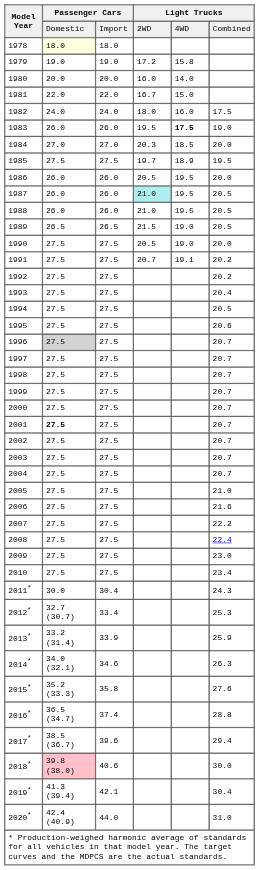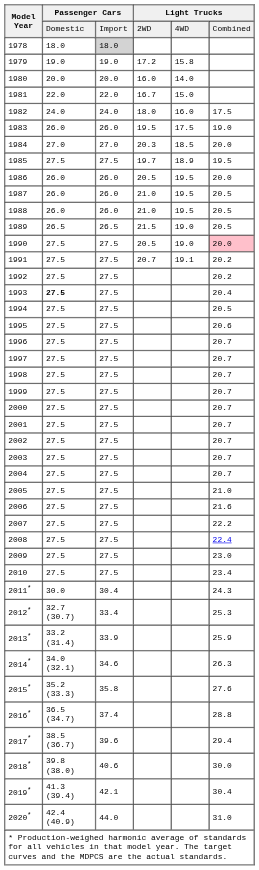1978 | column 2: lightyellow background -> no background
1978 | column 3: no background -> lightgrey background
1983 | column 5: bold -> normal
1987 | column 4: paleturquoise background -> no background
1990 | column 6: no background -> pink background
1993 | column 2: normal -> bold
1996 | column 2: lightgrey background -> no background
2001 | column 2: bold -> normal
2018* | column 2: pink background -> no background
